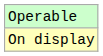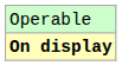row 2 | column 1: normal -> bold
